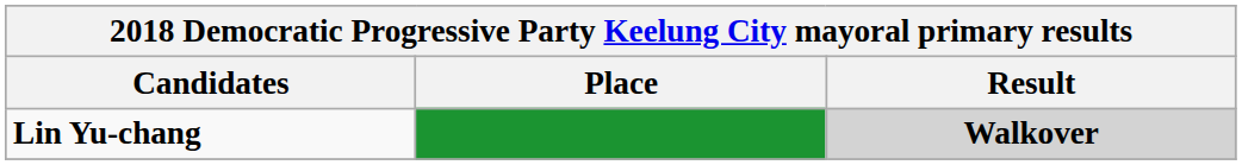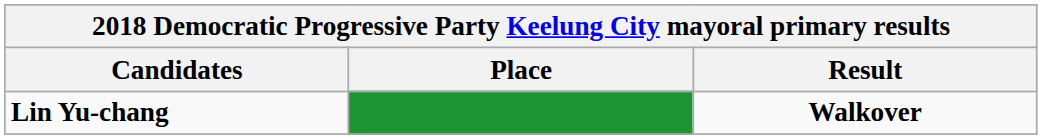Lin Yu-chang | Result: lightgrey background -> no background
